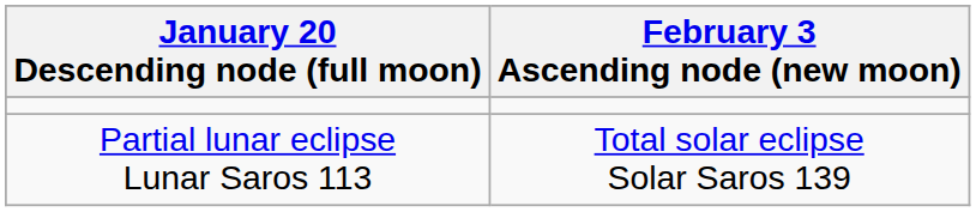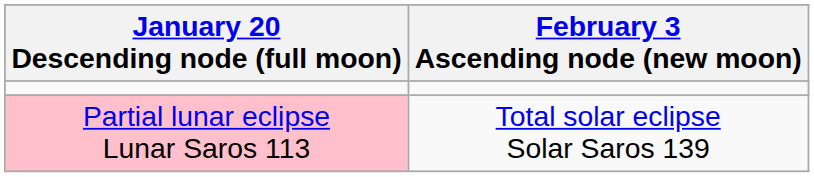row 3 | January 20 Descending node (full moon): no background -> pink background
